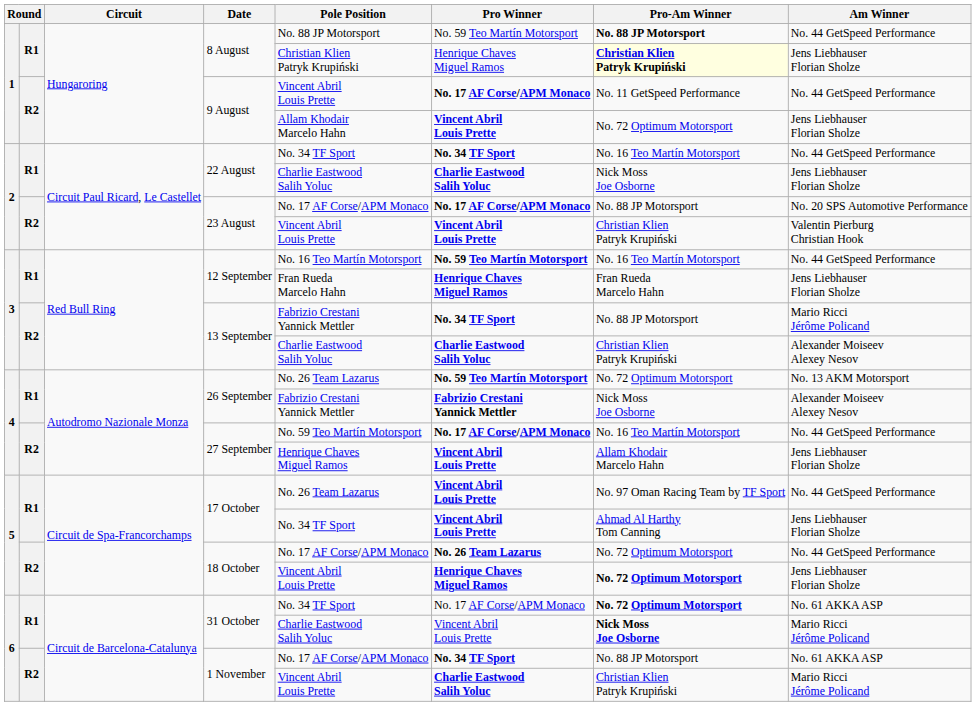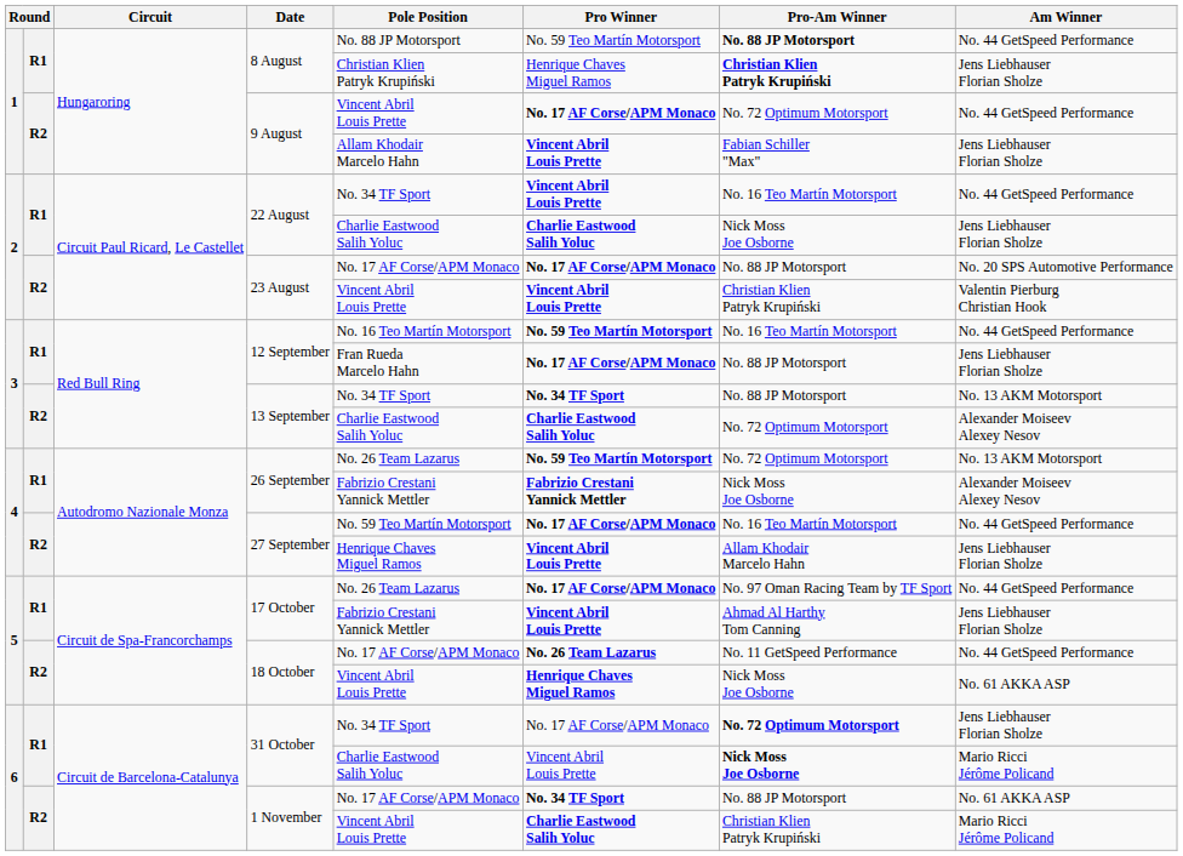row 3 | Pro-Am Winner: lightyellow background -> no background
row 4 | Pro-Am Winner: No. 11 GetSpeed Performance -> No. 72 Optimum Motorsport
row 5 | Pro-Am Winner: No. 72 Optimum Motorsport -> Fabian Schiller "Max"
row 6 | Pro Winner: No. 34 TF Sport -> Vincent Abril Louis Prette
row 11 | Pro Winner: Henrique Chaves Miguel Ramos -> No. 17 AF Corse/APM Monaco
row 11 | Pro-Am Winner: Fran Rueda Marcelo Hahn -> No. 88 JP Motorsport
row 12 | Pole Position: Fabrizio Crestani Yannick Mettler -> No. 34 TF Sport
row 12 | Am Winner: Mario Ricci Jérôme Policand -> No. 13 AKM Motorsport
row 13 | Pro-Am Winner: Christian Klien Patryk Krupiński -> No. 72 Optimum Motorsport
row 18 | Pro Winner: Vincent Abril Louis Prette -> No. 17 AF Corse/APM Monaco
row 19 | Pole Position: No. 34 TF Sport -> Fabrizio Crestani Yannick Mettler
row 20 | Pro-Am Winner: No. 72 Optimum Motorsport -> No. 11 GetSpeed Performance
row 21 | Pro-Am Winner: No. 72 Optimum Motorsport -> Nick Moss Joe Osborne
row 21 | Am Winner: Jens Liebhauser Florian Sholze -> No. 61 AKKA ASP
row 22 | Am Winner: No. 61 AKKA ASP -> Jens Liebhauser Florian Sholze
